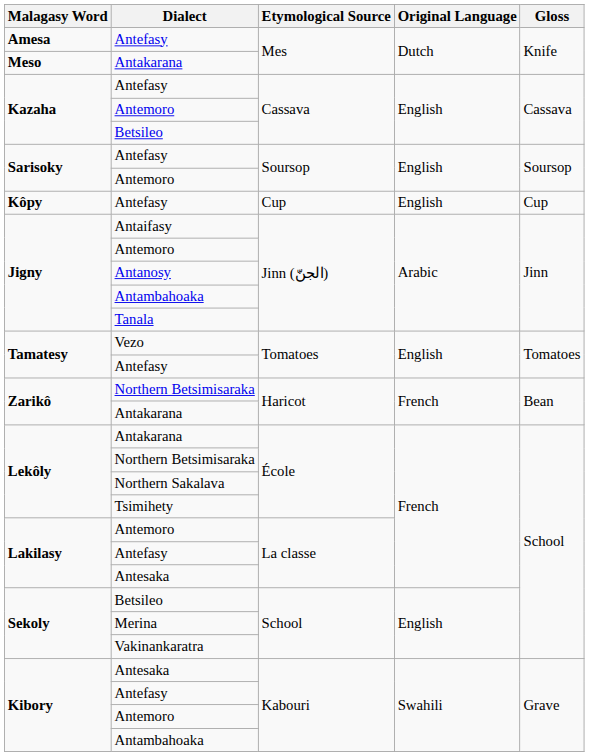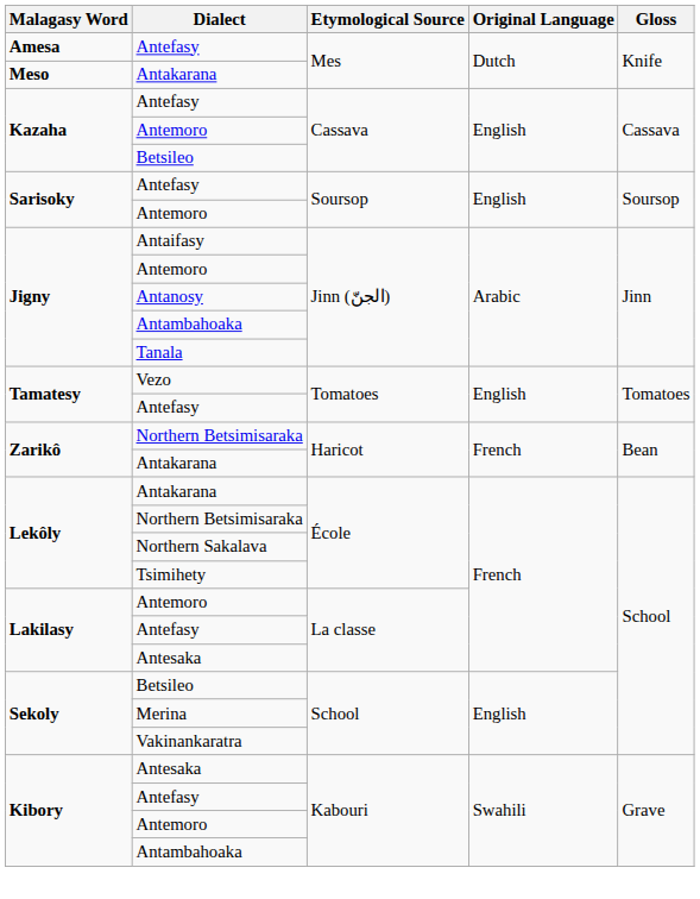- row: Kôpy | Antefasy | Cup | English | Cup
